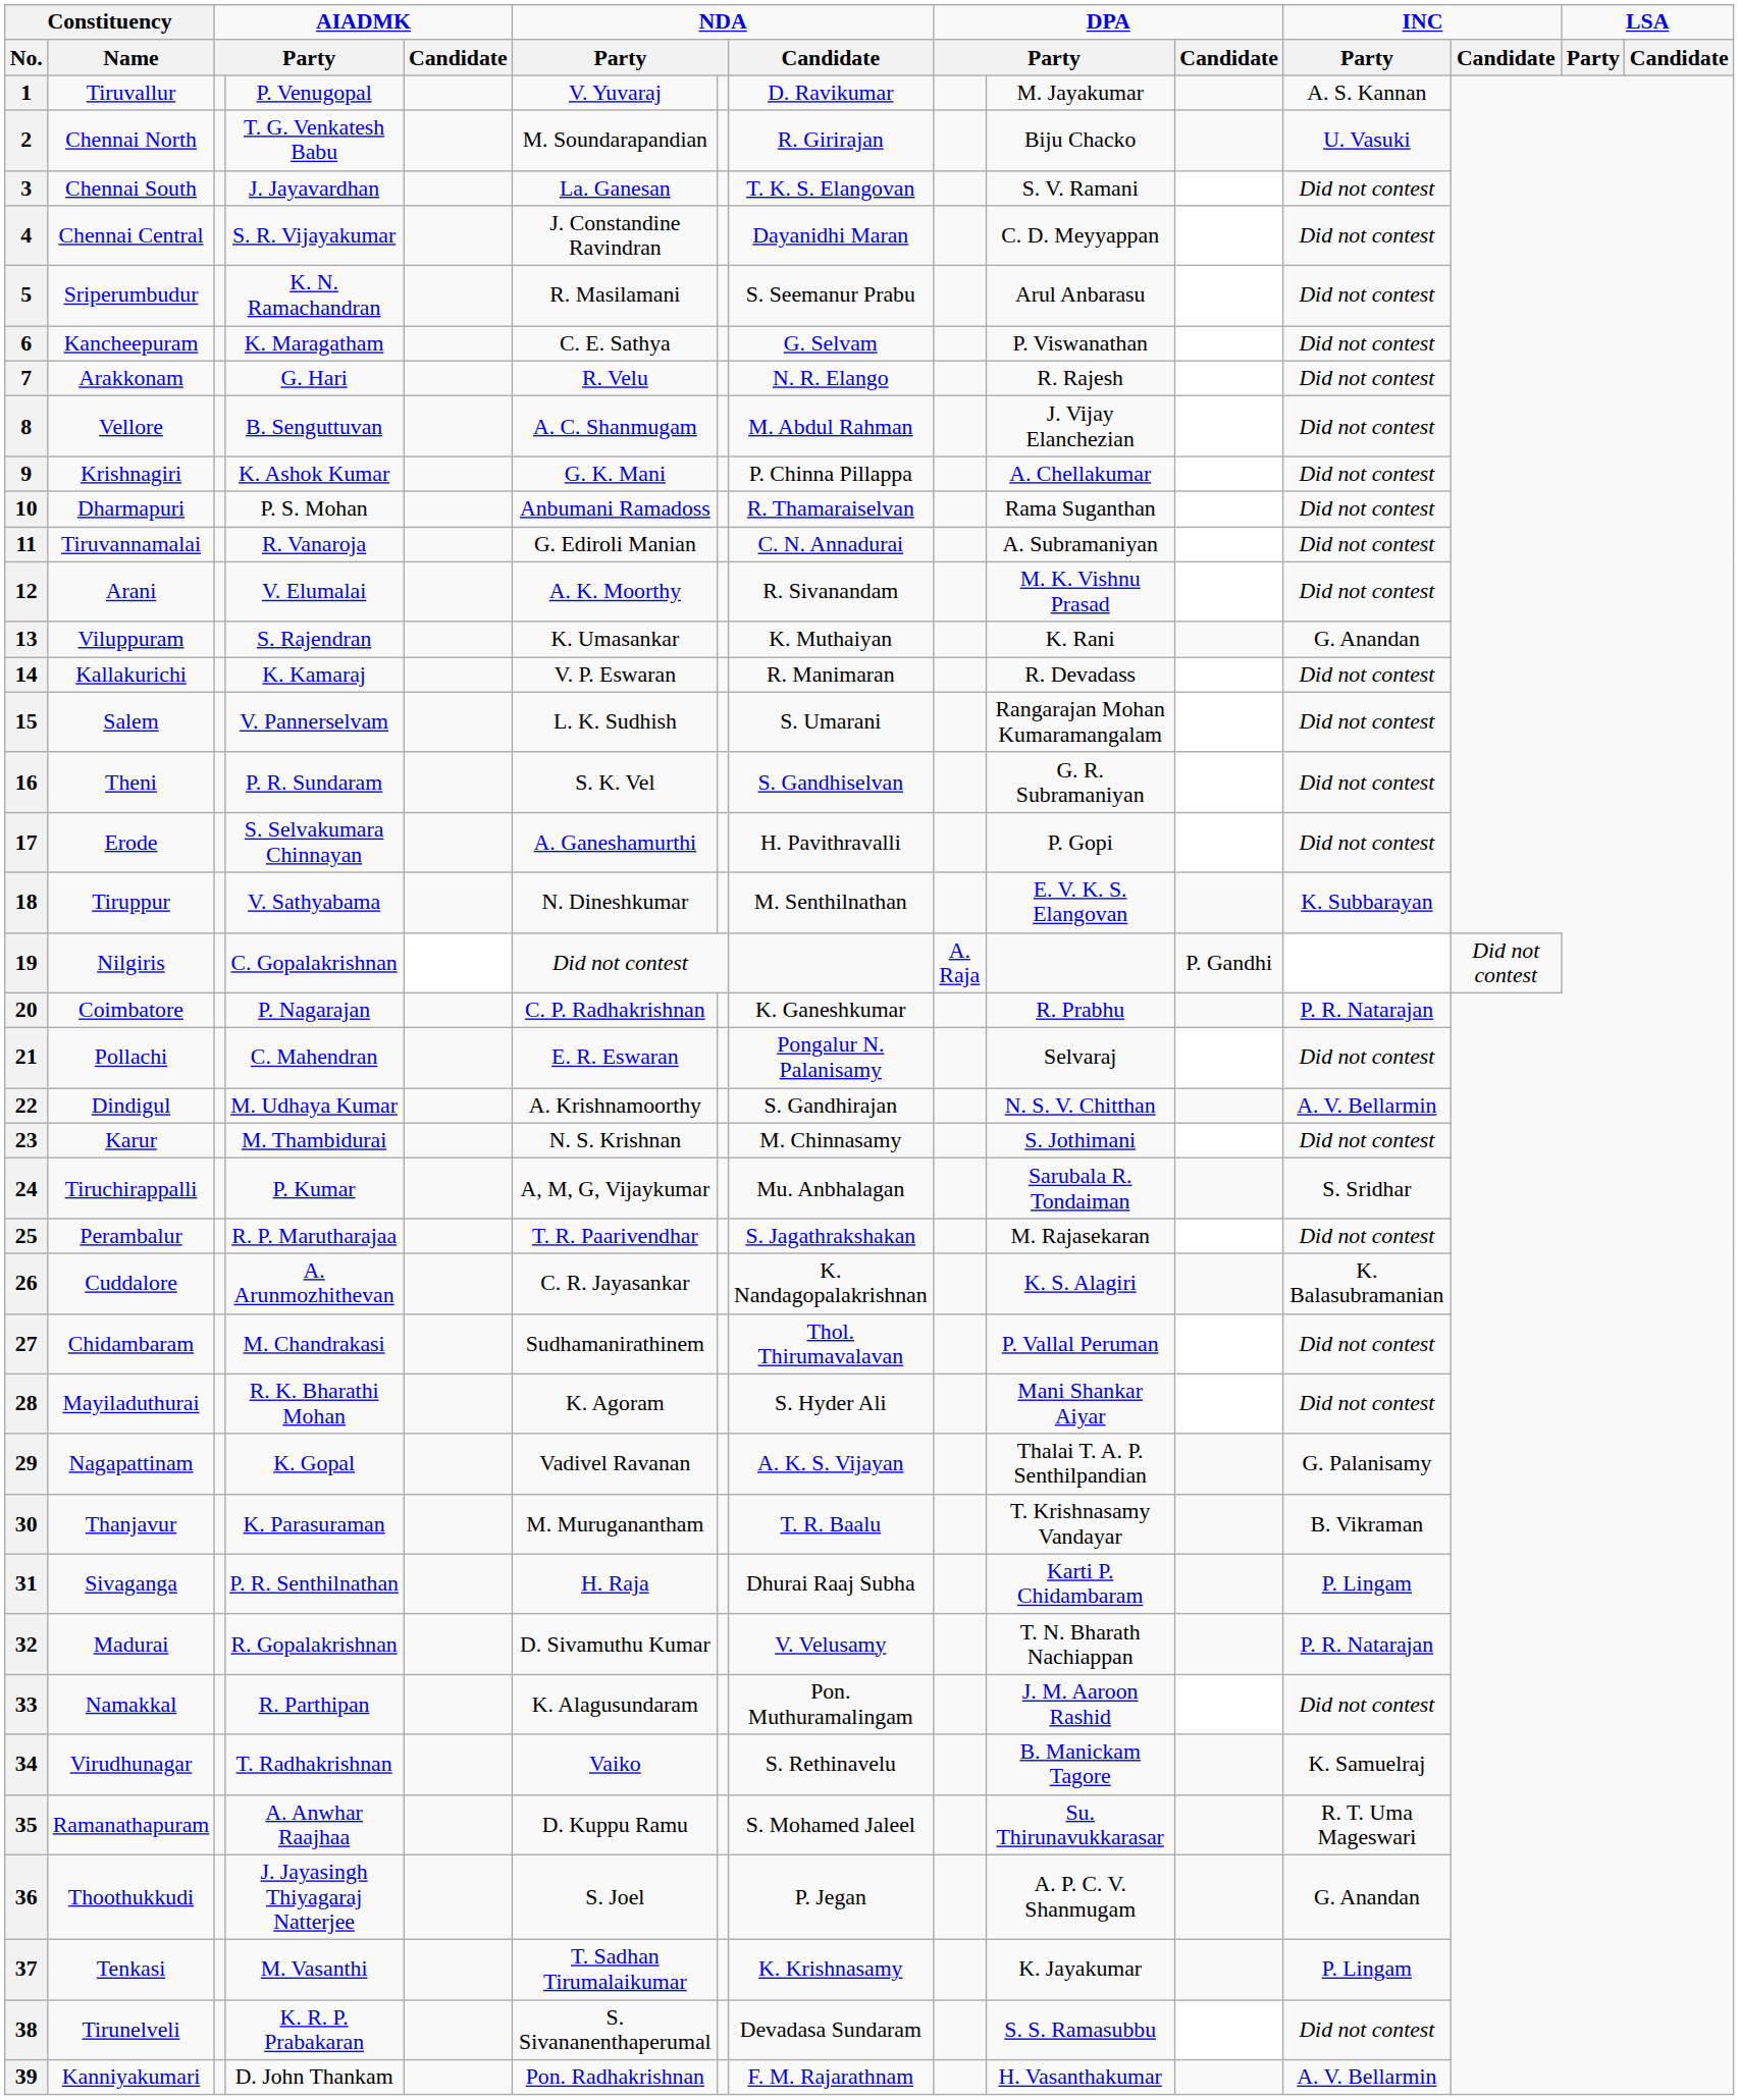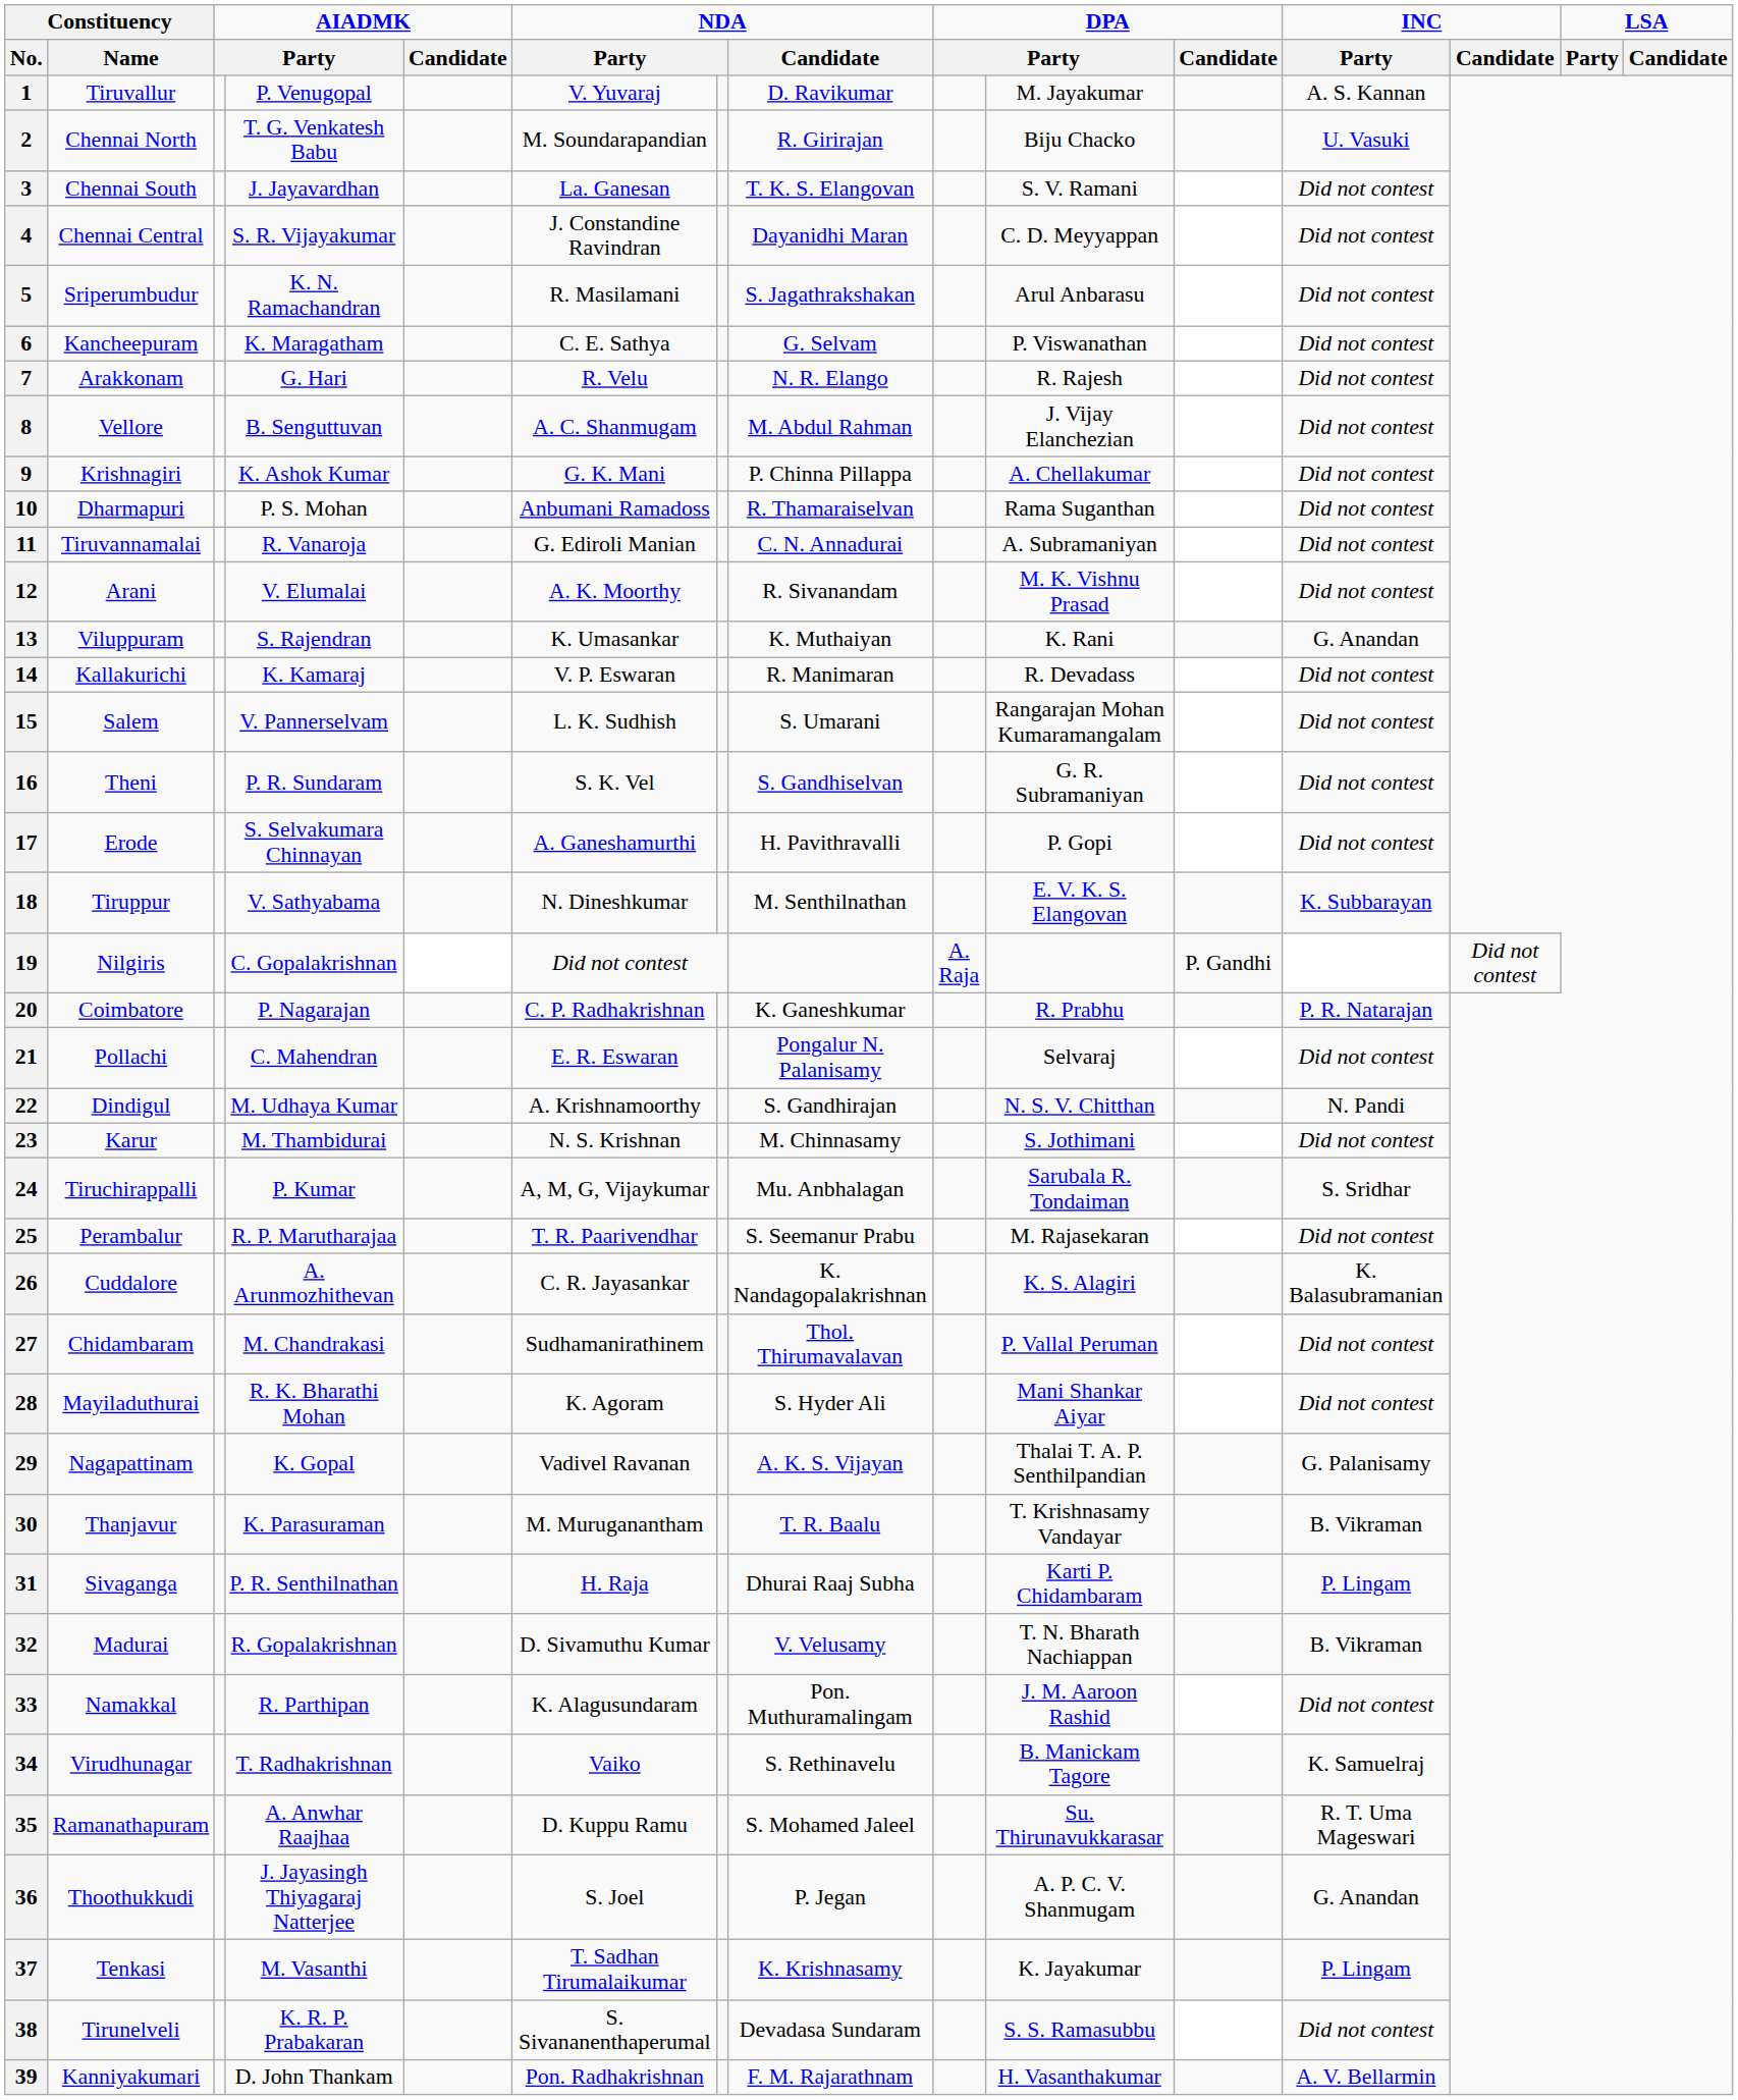5 | column 8: S. Seemanur Prabu -> S. Jagathrakshakan
22 | column 12: A. V. Bellarmin -> N. Pandi
25 | column 8: S. Jagathrakshakan -> S. Seemanur Prabu
32 | column 12: P. R. Natarajan -> B. Vikraman
